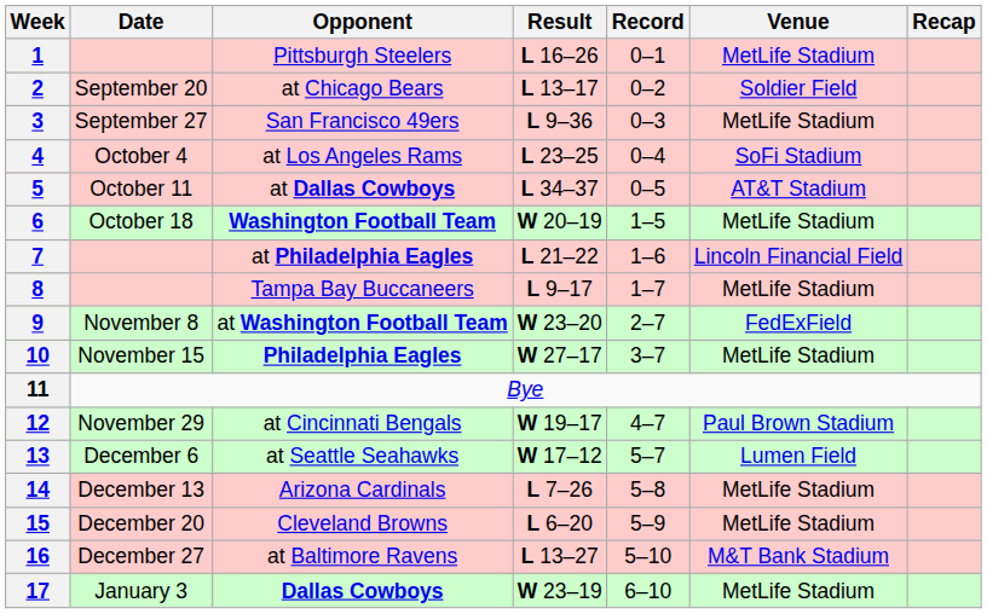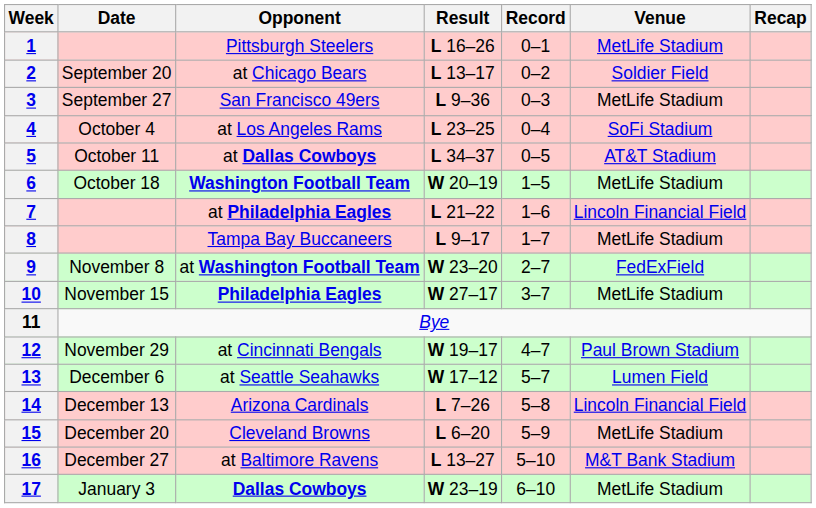14 | Venue: MetLife Stadium -> Lincoln Financial Field
